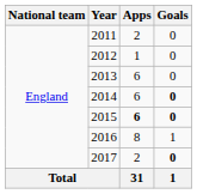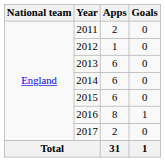2014 | Goals: bold -> normal
2015 | Apps: bold -> normal
2015 | Goals: bold -> normal
2017 | Goals: bold -> normal
